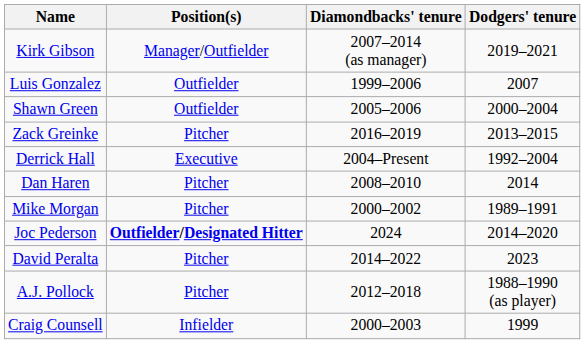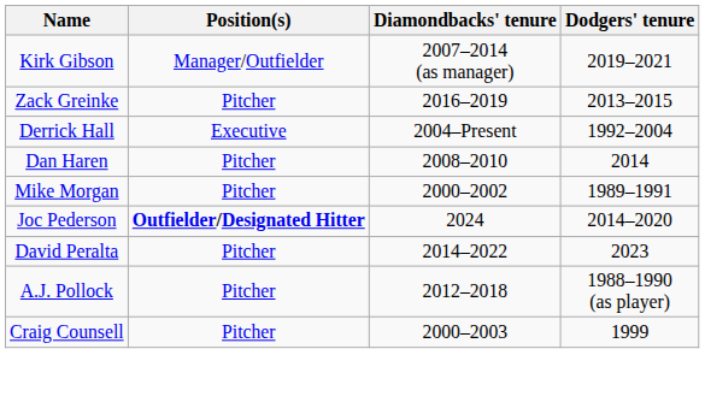- row: Luis Gonzalez | Outfielder | 1999–2006 | 2007
- row: Shawn Green | Outfielder | 2005–2006 | 2000–2004
Craig Counsell | Position(s): Infielder -> Pitcher
